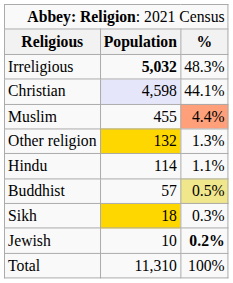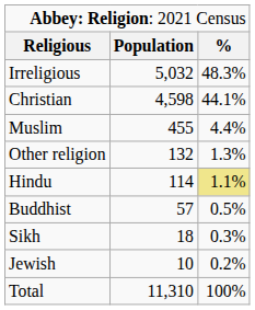Irreligious | column 2: bold -> normal
Christian | column 2: lavender background -> no background
Muslim | column 3: lightsalmon background -> no background
Other religion | column 2: gold background -> no background
Hindu | column 3: no background -> khaki background
Buddhist | column 3: khaki background -> no background
Sikh | column 2: gold background -> no background
Jewish | column 3: bold -> normal
